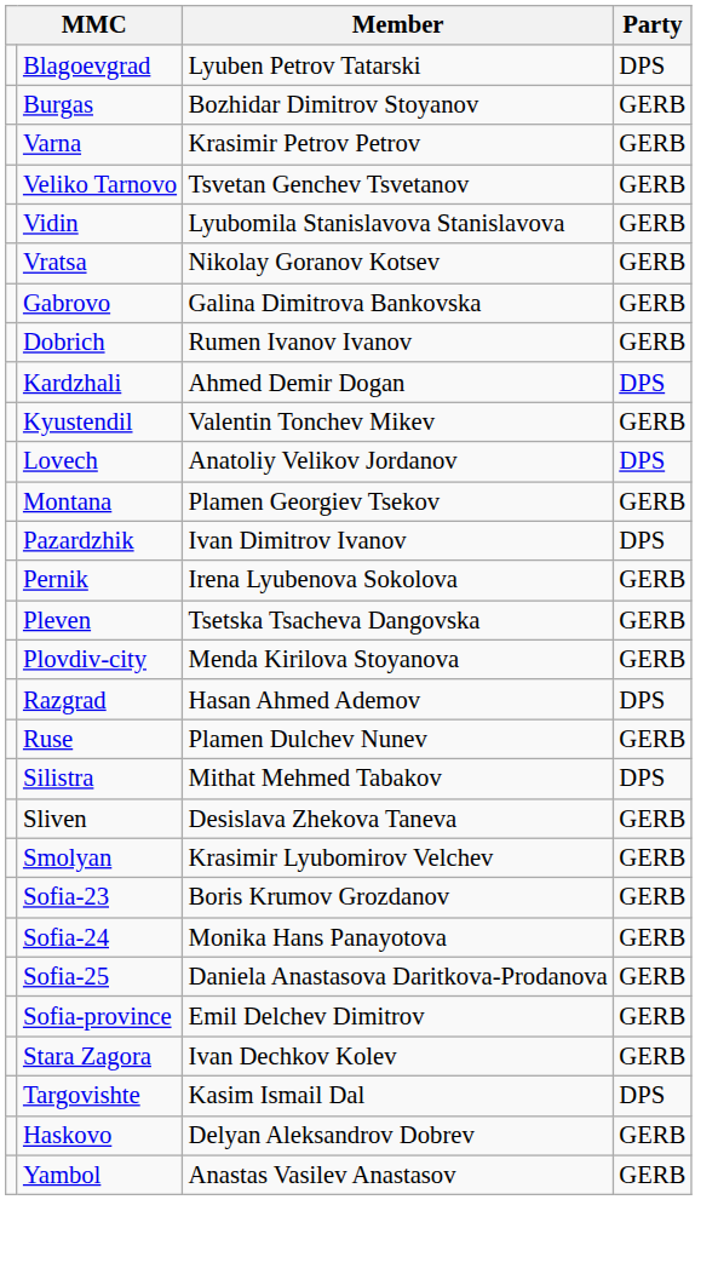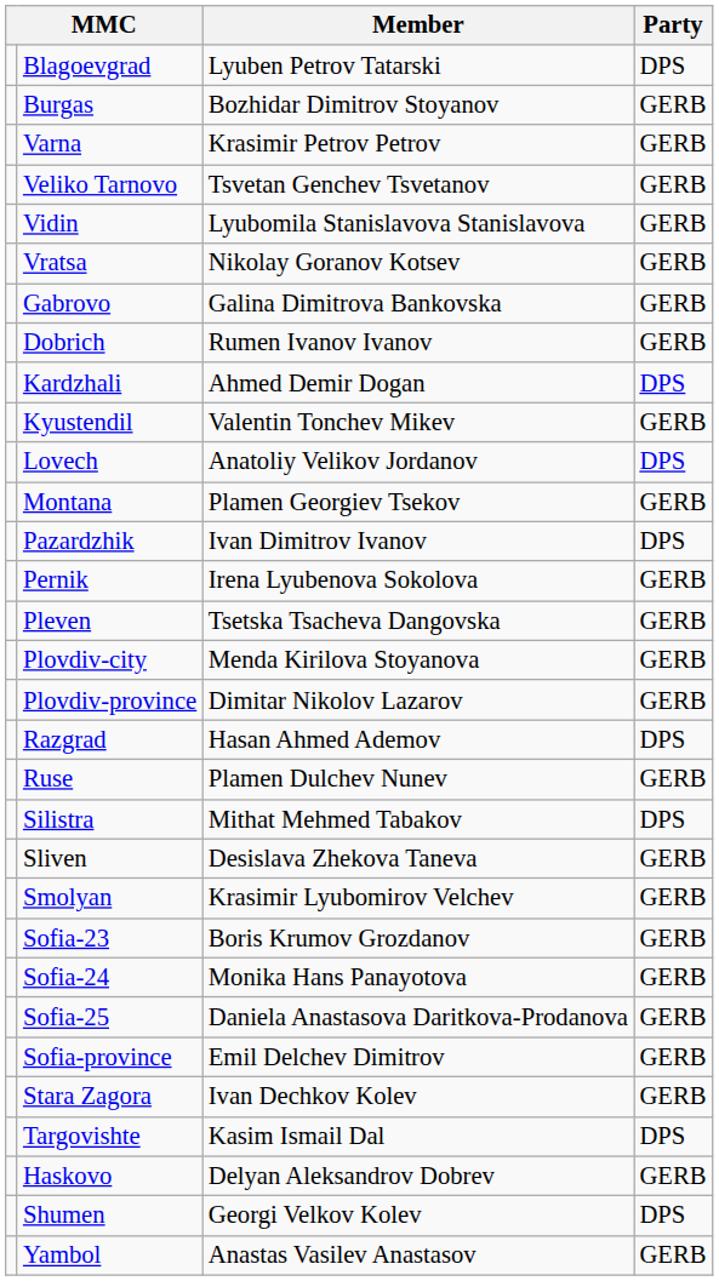+ row: Plovdiv-province | Dimitar Nikolov Lazarov | GERB
+ row: Shumen | Georgi Velkov Kolev | DPS
